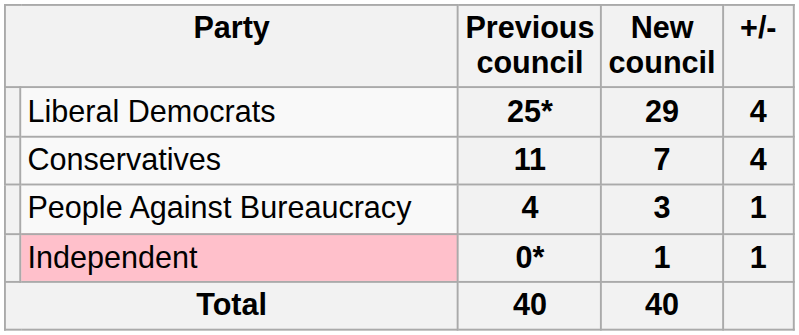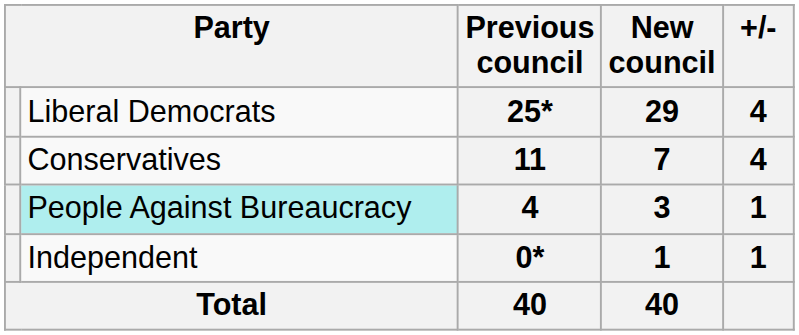People Against Bureaucracy | column 2: no background -> paleturquoise background
Independent | column 2: pink background -> no background
